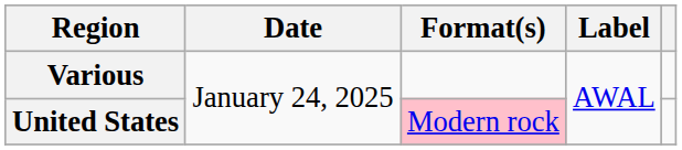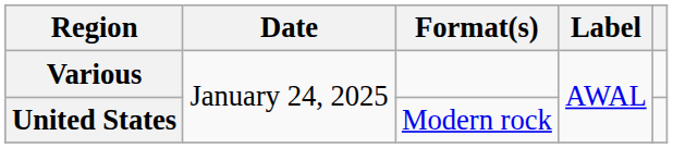United States | Format(s): pink background -> no background
